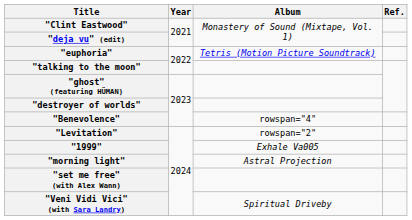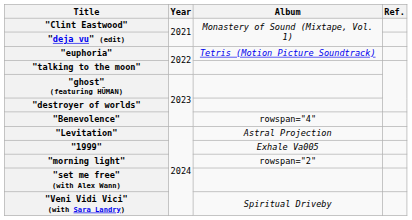"Levitation" | Album: rowspan="2" -> Astral Projection
"morning light" | Album: Astral Projection -> rowspan="2"
